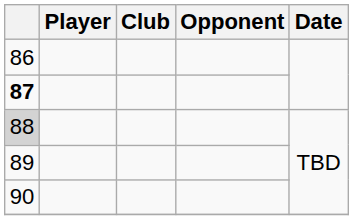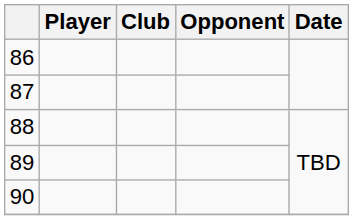87 | column 1: bold -> normal
88 | column 1: lightgrey background -> no background
